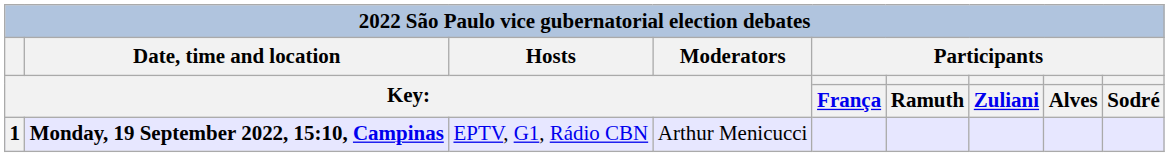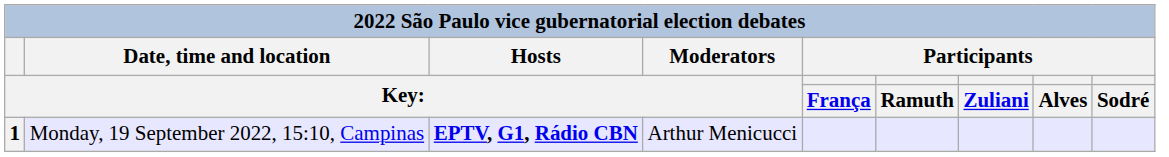1 | Date, time and location / Key:: bold -> normal
1 | Hosts / Key:: normal -> bold
